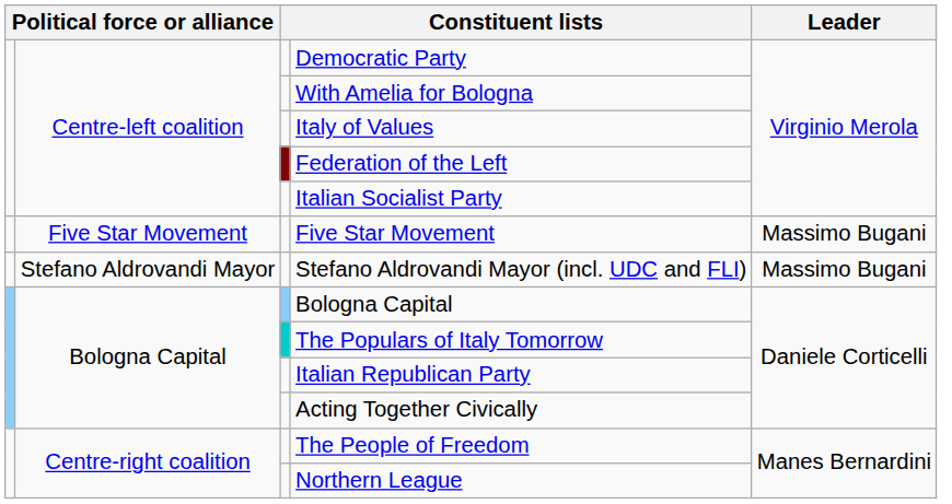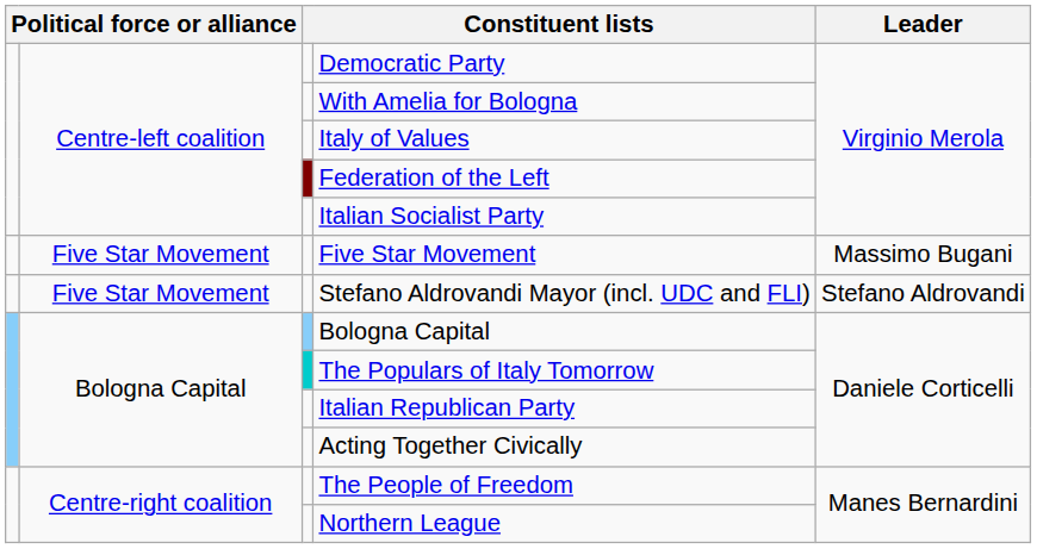Stefano Aldrovandi Mayor (incl. UDC and FLI) | column 2: Stefano Aldrovandi Mayor -> Five Star Movement
Stefano Aldrovandi Mayor (incl. UDC and FLI) | Leader: Massimo Bugani -> Stefano Aldrovandi
